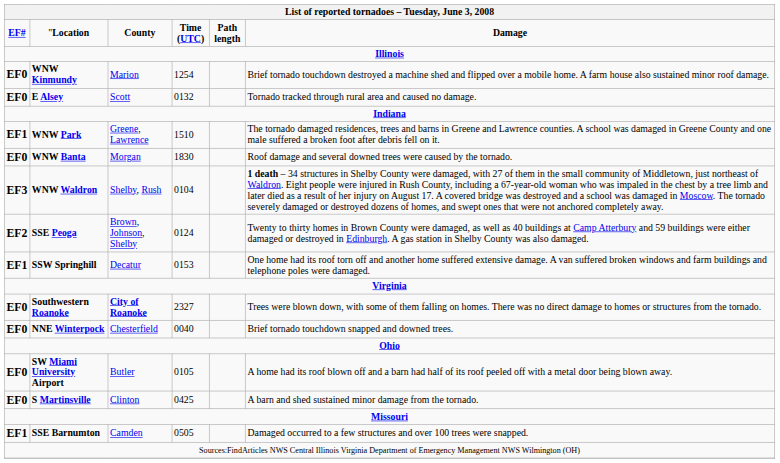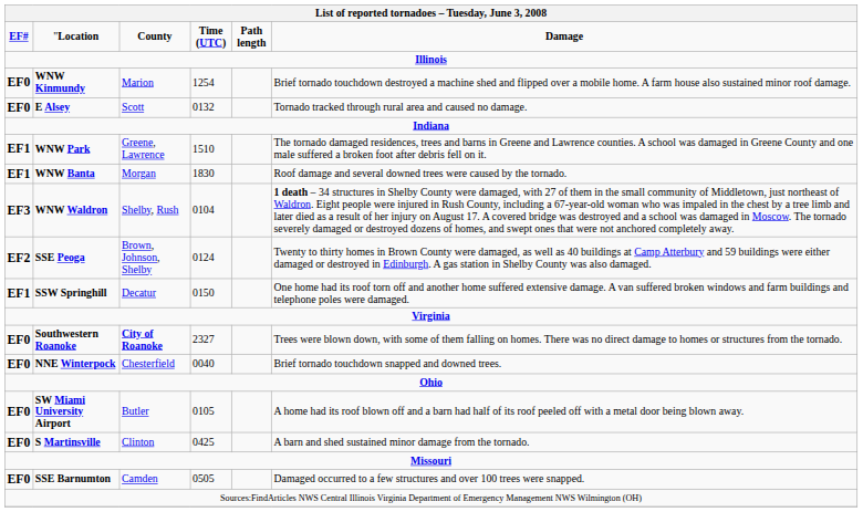WNW Banta | column 1: EF0 -> EF1
SSW Springhill | column 4: 0153 -> 0150
SSE Barnumton | column 1: EF1 -> EF0
